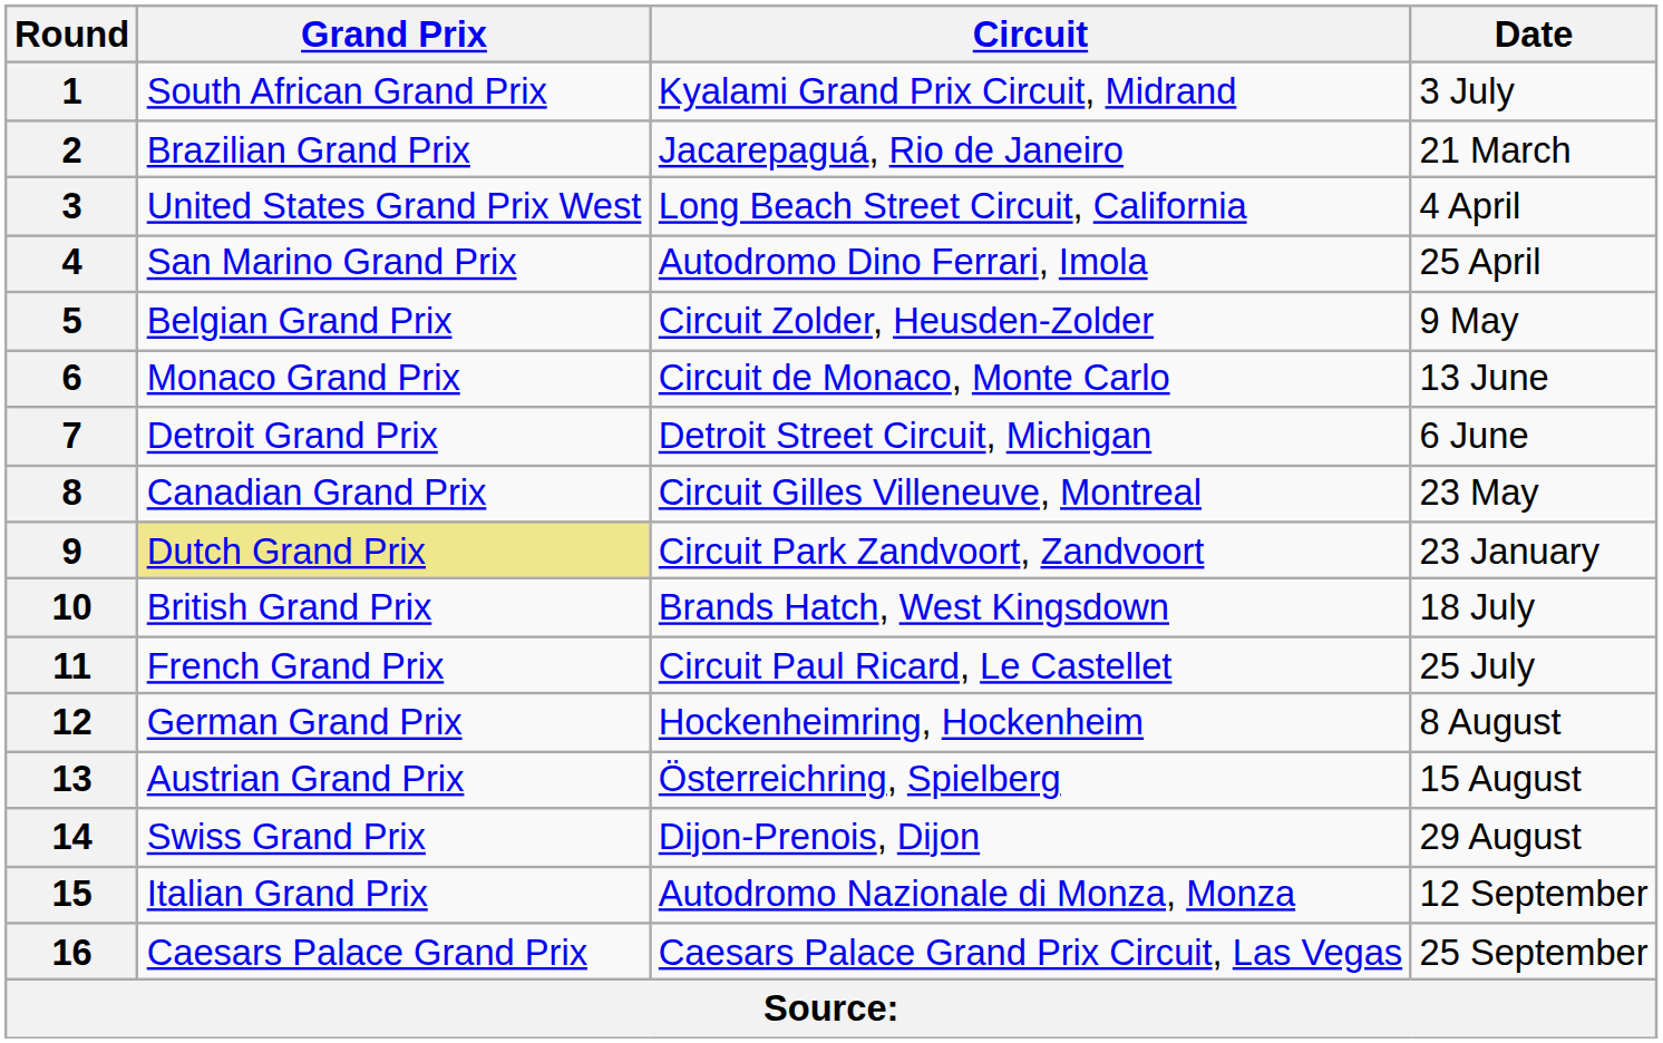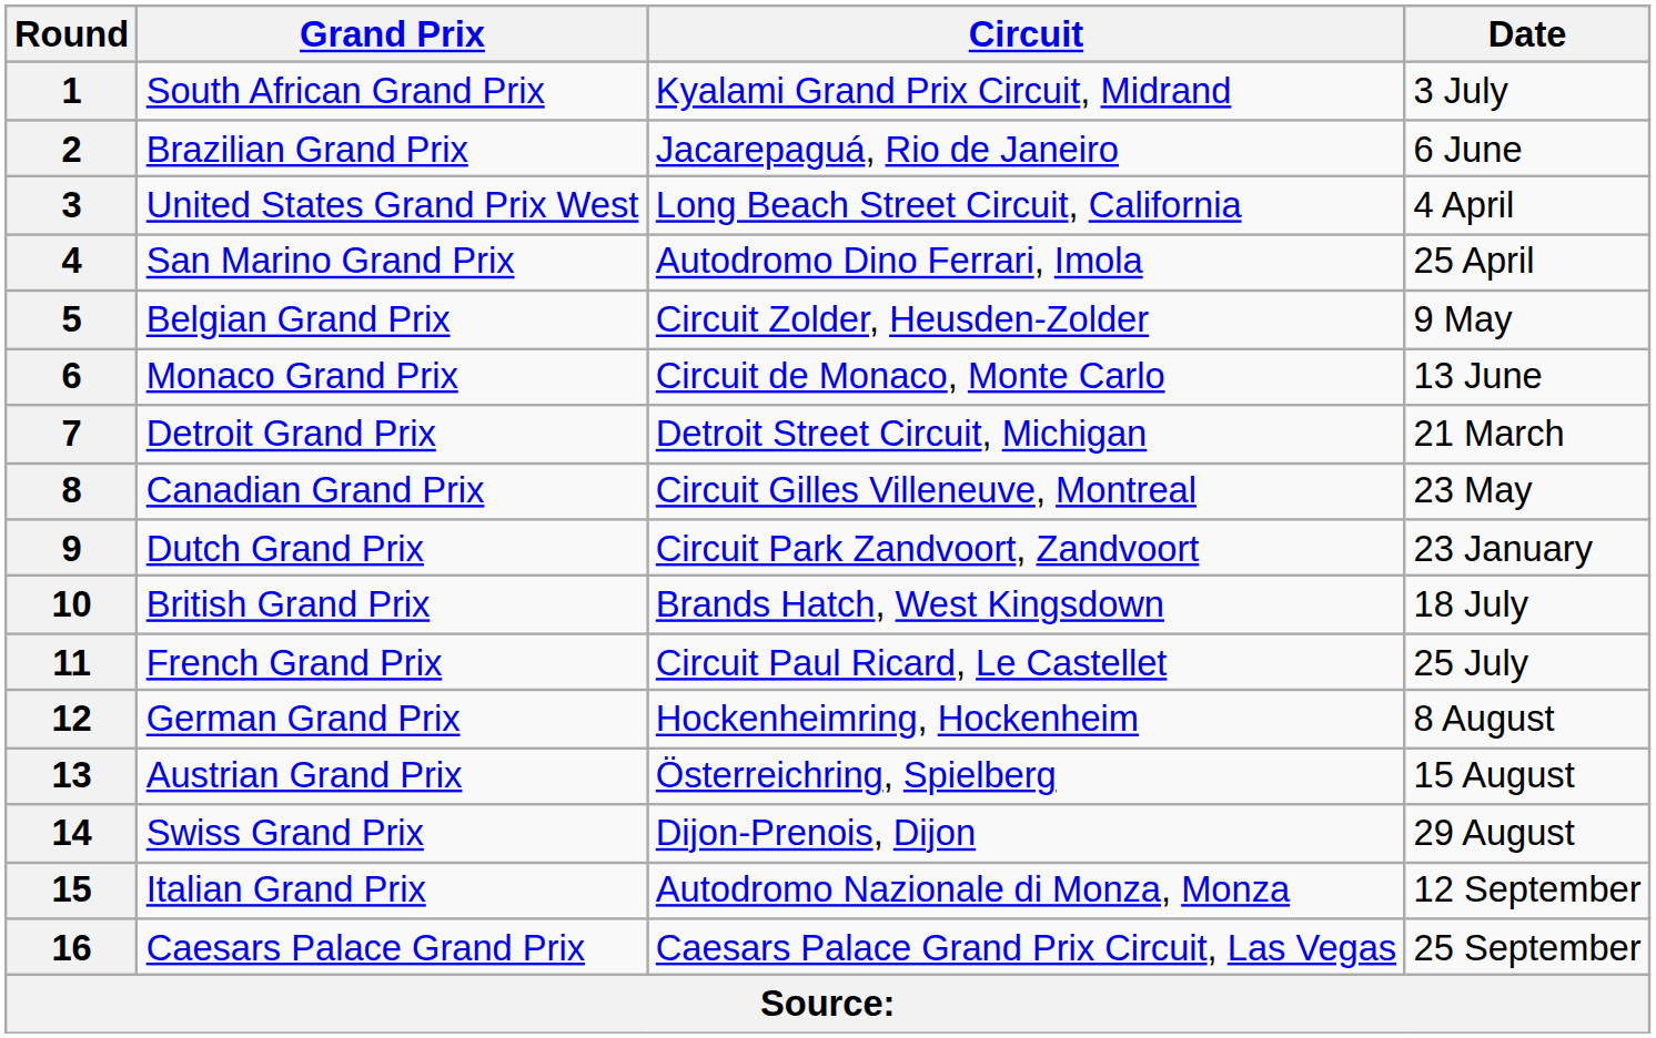2 | Date: 21 March -> 6 June
7 | Date: 6 June -> 21 March
9 | Grand Prix: khaki background -> no background
